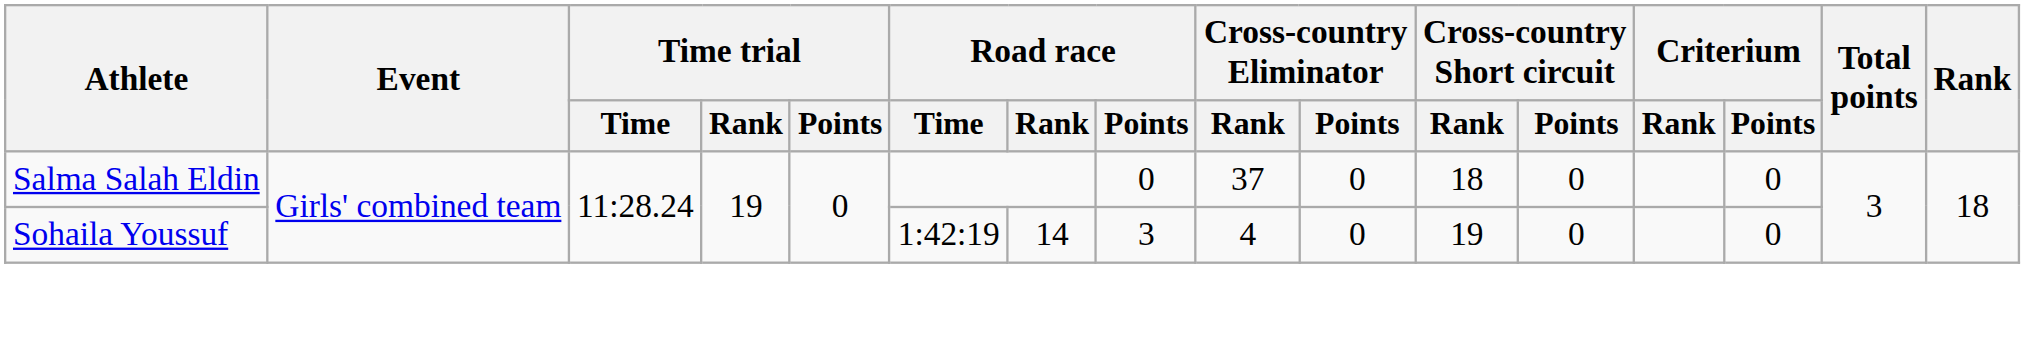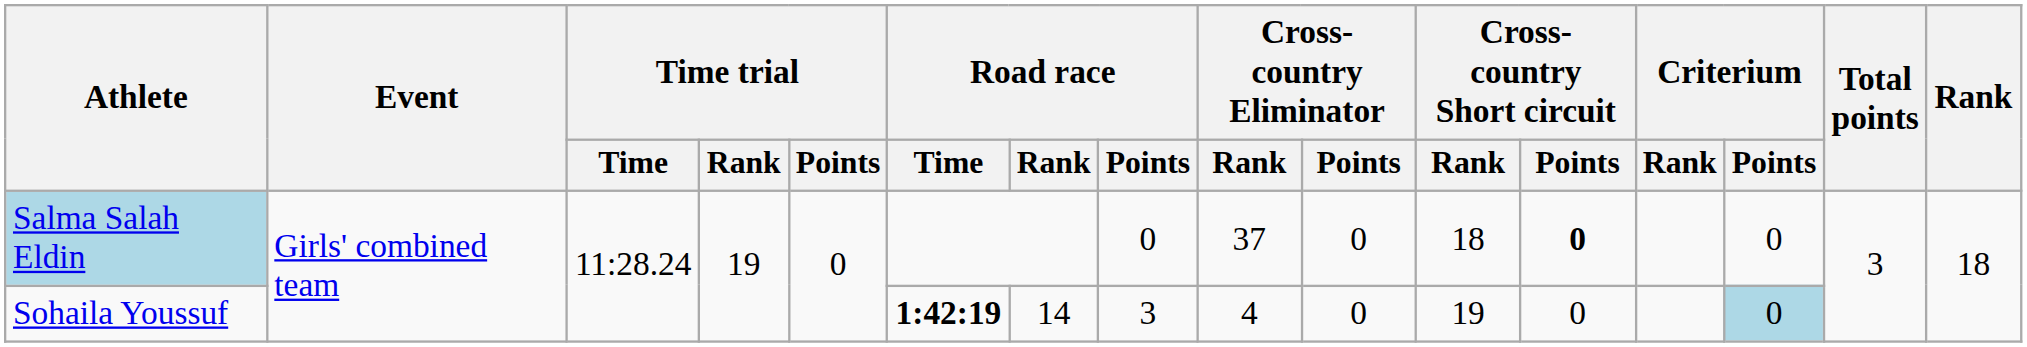row 3 | Athlete: no background -> lightblue background
row 3 | Cross-country Short circuit / Points: normal -> bold
row 4 | Road race / Time: normal -> bold
row 4 | Criterium / Points: no background -> lightblue background
